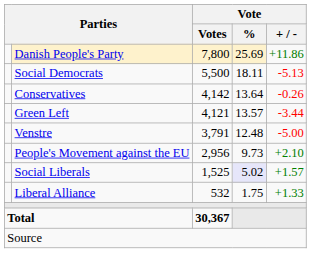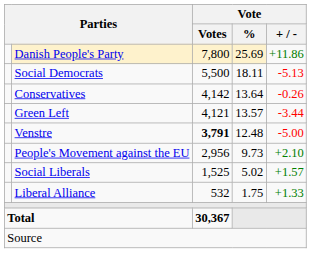Venstre | Vote / Votes: normal -> bold
Social Liberals | Vote / %: lavender background -> no background
